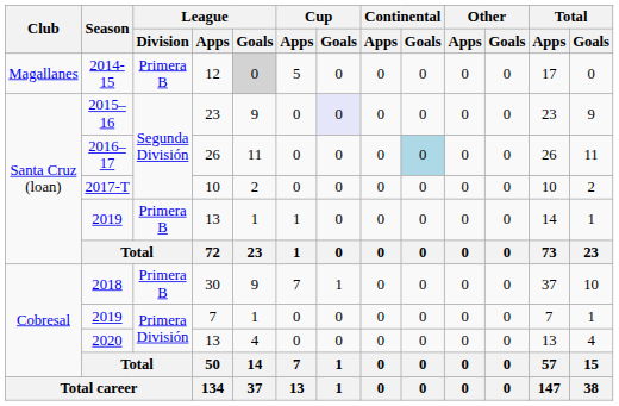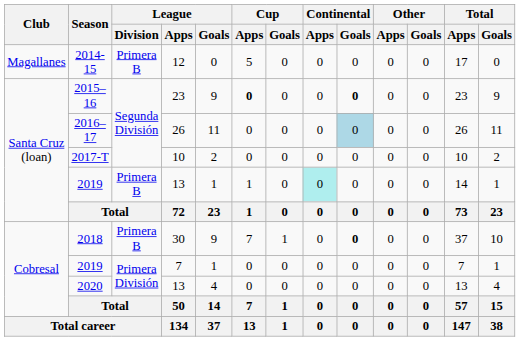2014-15 | League / Goals: lightgrey background -> no background
2015–16 | Cup / Apps: normal -> bold
2015–16 | Cup / Goals: lavender background -> no background
2015–16 | Continental / Goals: normal -> bold
2019 / 13 | Continental / Apps: no background -> paleturquoise background
2018 | Continental / Goals: normal -> bold
